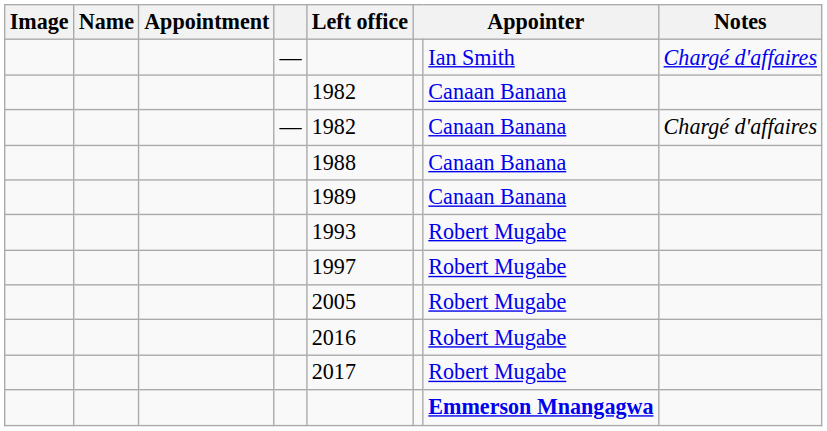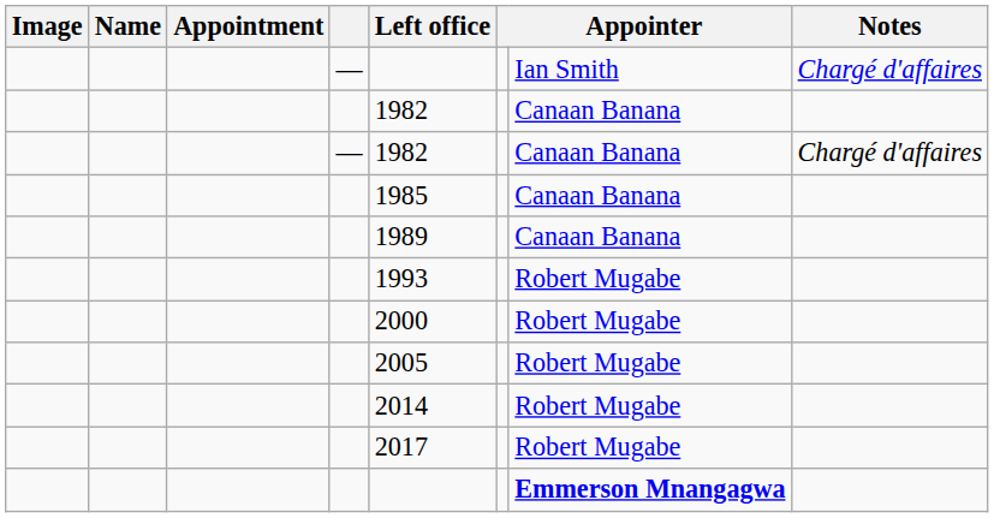row 5 | Left office: 1988 -> 1985
row 8 | Left office: 1997 -> 2000
row 10 | Left office: 2016 -> 2014
